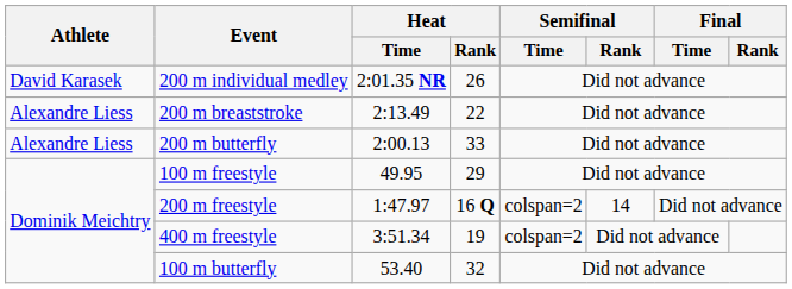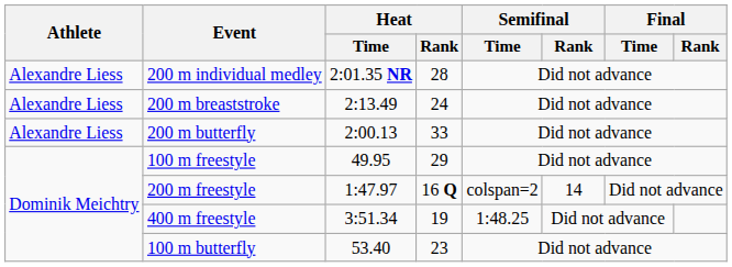200 m individual medley | Athlete: David Karasek -> Alexandre Liess
200 m individual medley | Heat / Rank: 26 -> 28
200 m breaststroke | Heat / Rank: 22 -> 24
400 m freestyle | Semifinal / Time: colspan=2 -> 1:48.25
100 m butterfly | Heat / Rank: 32 -> 23
